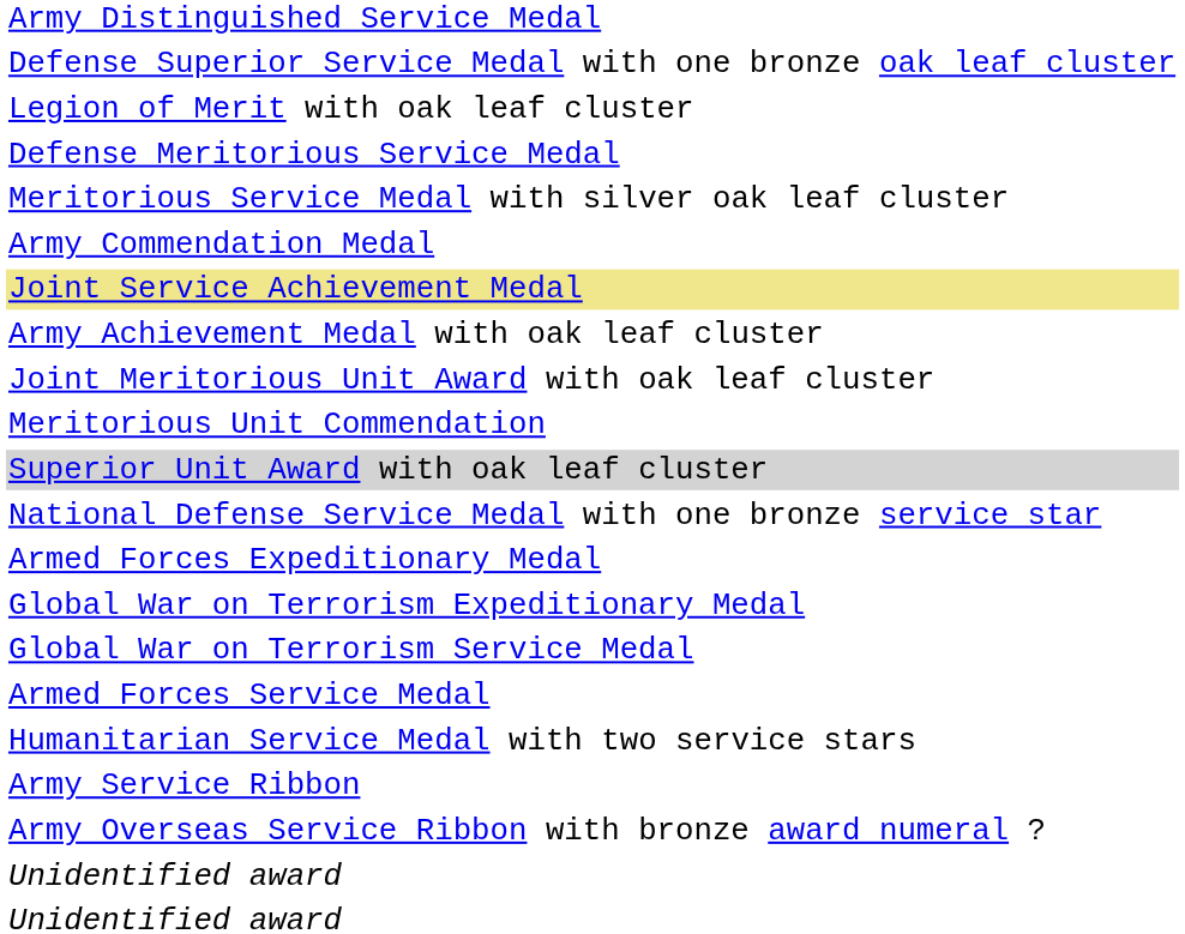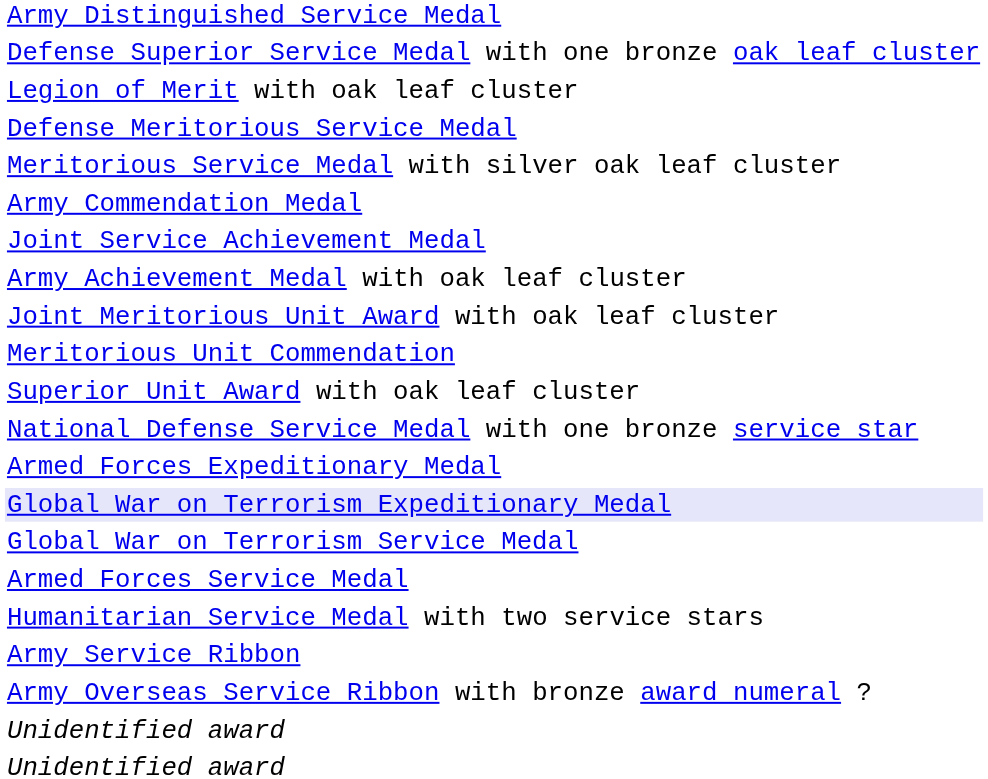row 7 | column 1: khaki background -> no background
row 11 | column 1: lightgrey background -> no background
row 14 | column 1: no background -> lavender background
